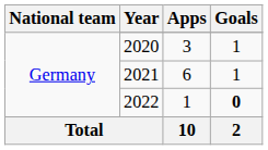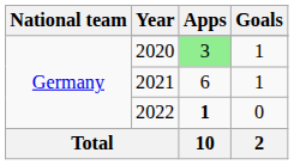2020 | Apps: no background -> lightgreen background
2022 | Apps: normal -> bold
2022 | Goals: bold -> normal
